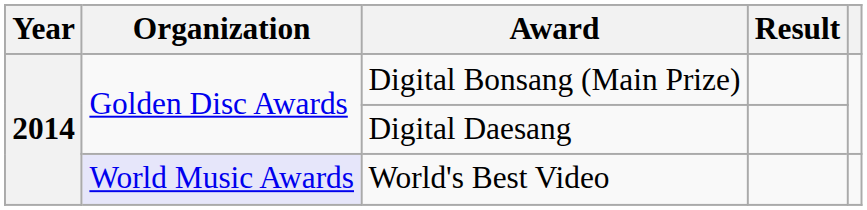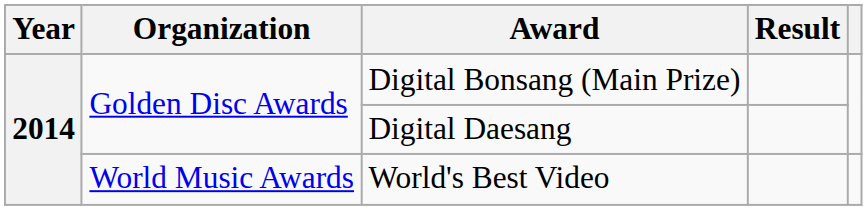World's Best Video | Organization: lavender background -> no background
